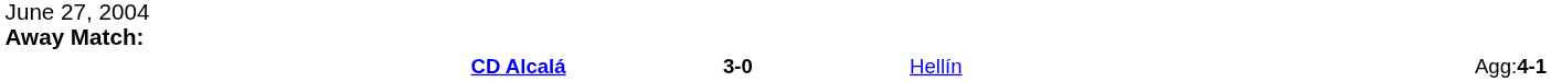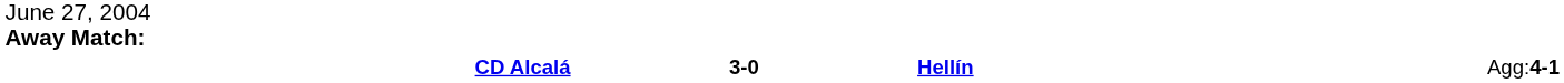CD Alcalá | column 3: normal -> bold
